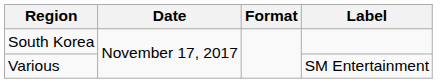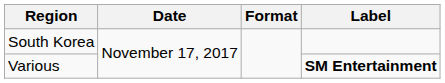Various | Label: normal -> bold
